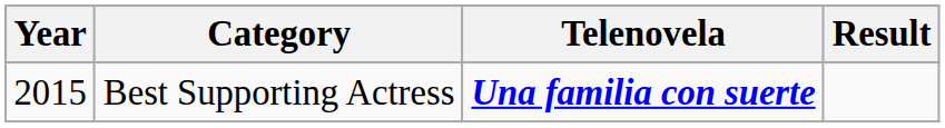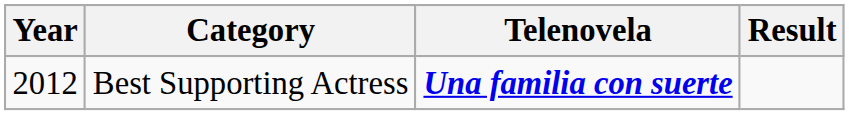Best Supporting Actress | Year: 2015 -> 2012
